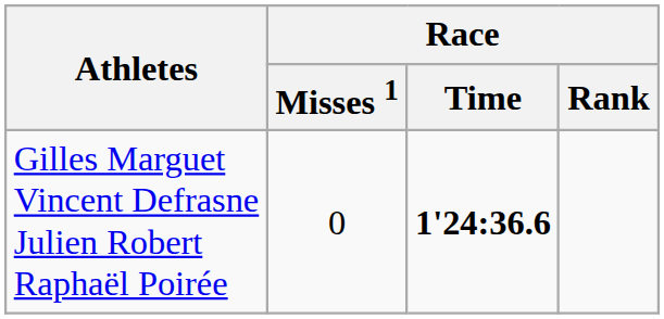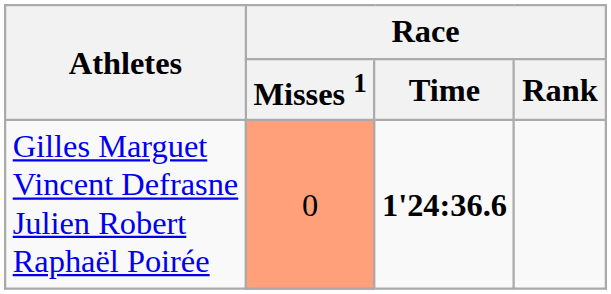Gilles Marguet Vincent Defrasne Julien Robert Raphaël Poirée | Race / Misses 1: no background -> lightsalmon background
